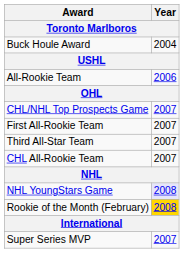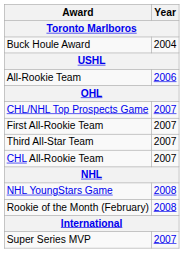NHL YoungStars Game | Year: lavender background -> no background
Rookie of the Month (February) | Year: gold background -> no background
